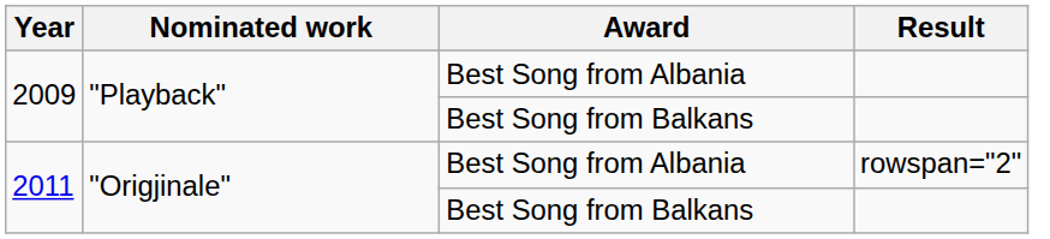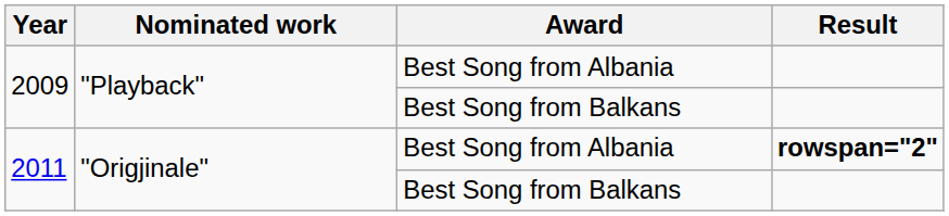2011 / Best Song from Albania | Result: normal -> bold
